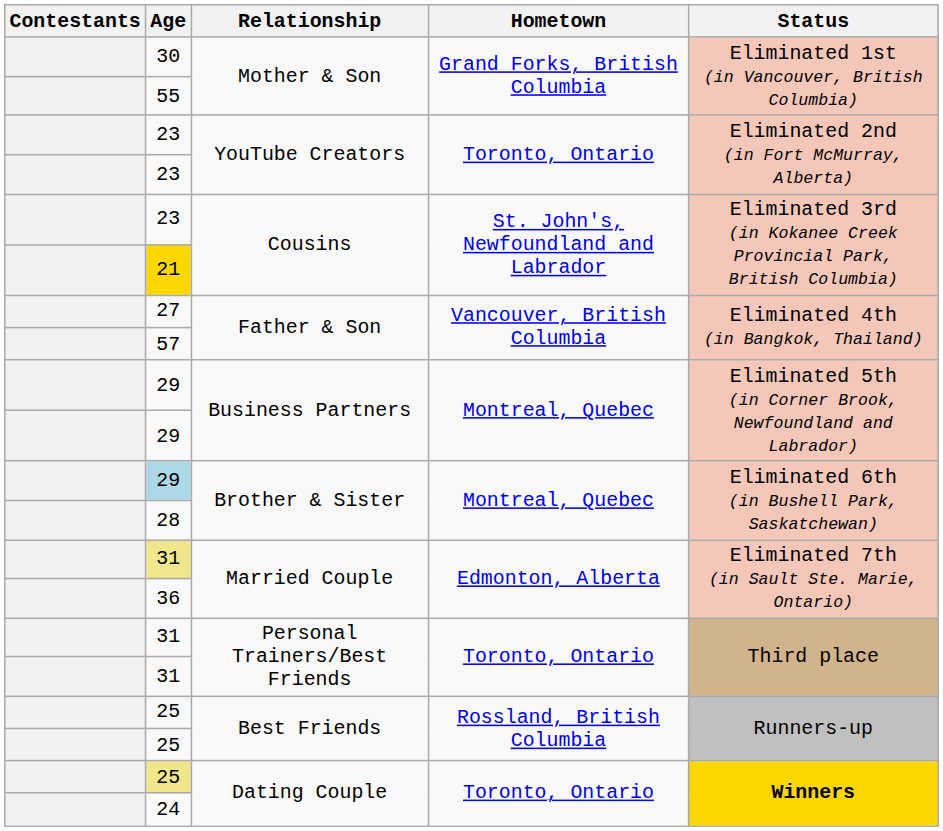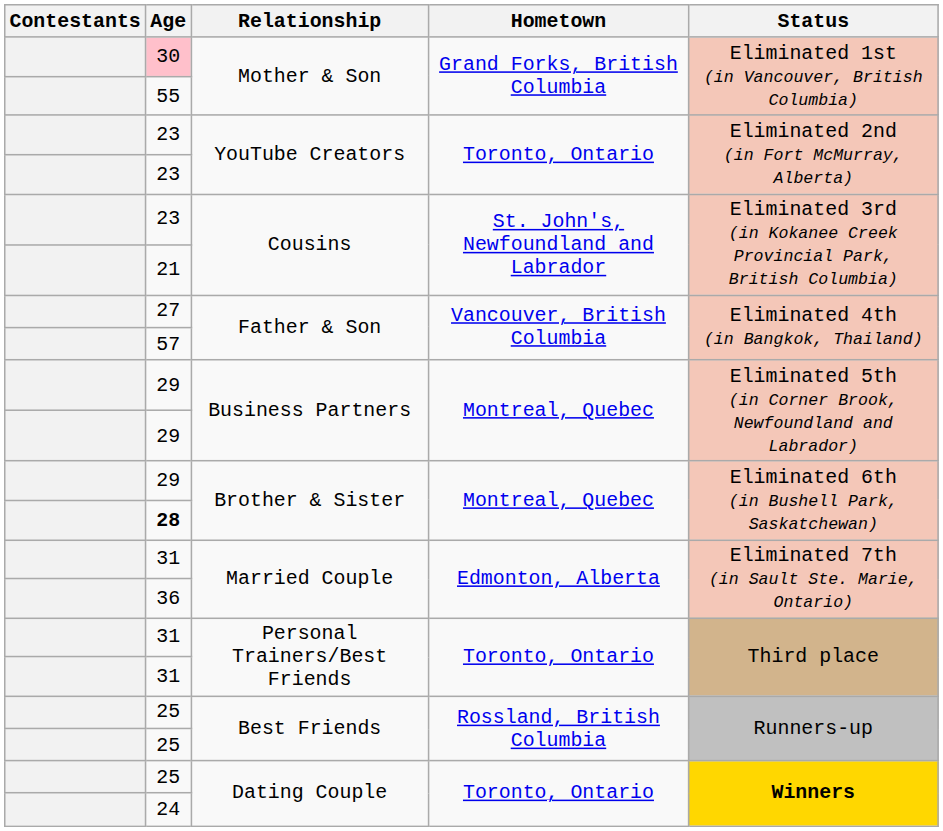30 | Age: no background -> pink background
21 | Age: gold background -> no background
29 / Brother & Sister | Age: lightblue background -> no background
28 | Age: normal -> bold
31 / Married Couple | Age: khaki background -> no background
25 / Dating Couple | Age: khaki background -> no background
